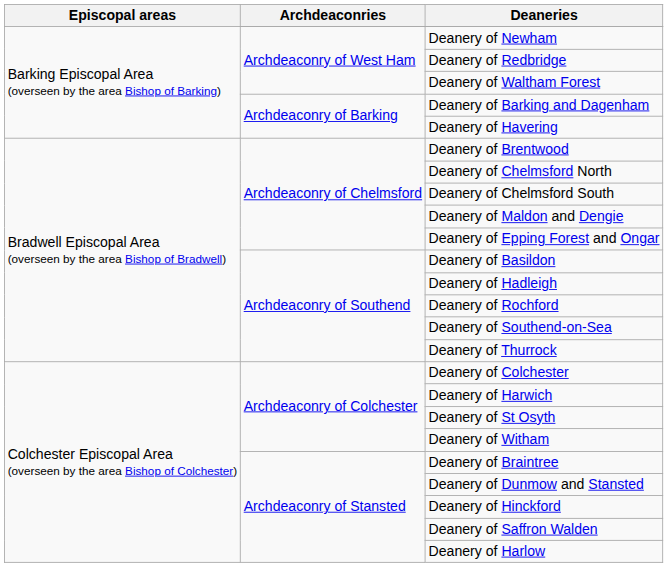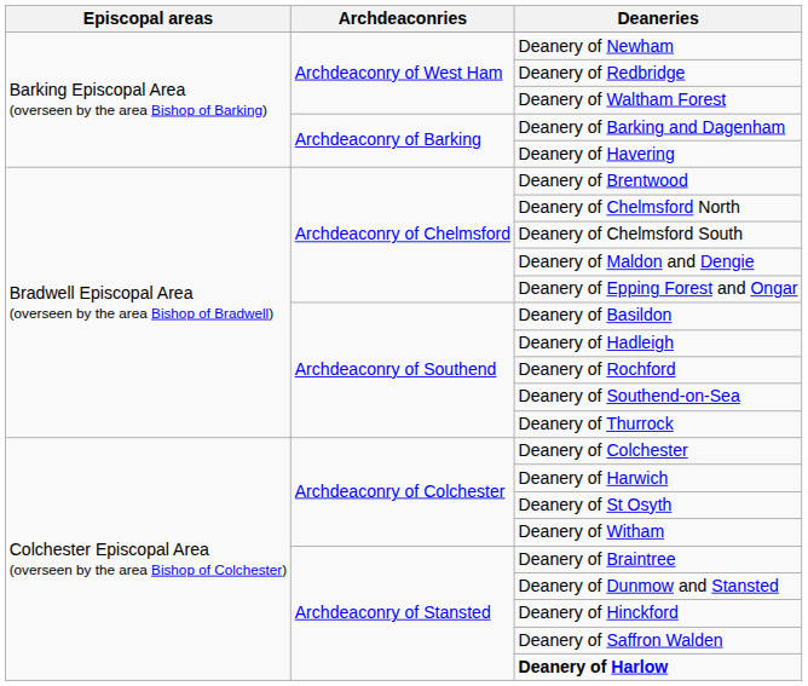Deanery of Harlow | Deaneries: normal -> bold
